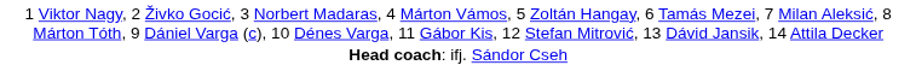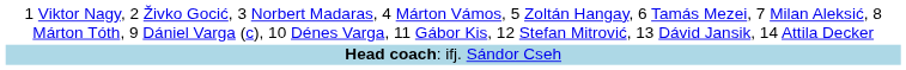row 2 | column 1: no background -> lightblue background
